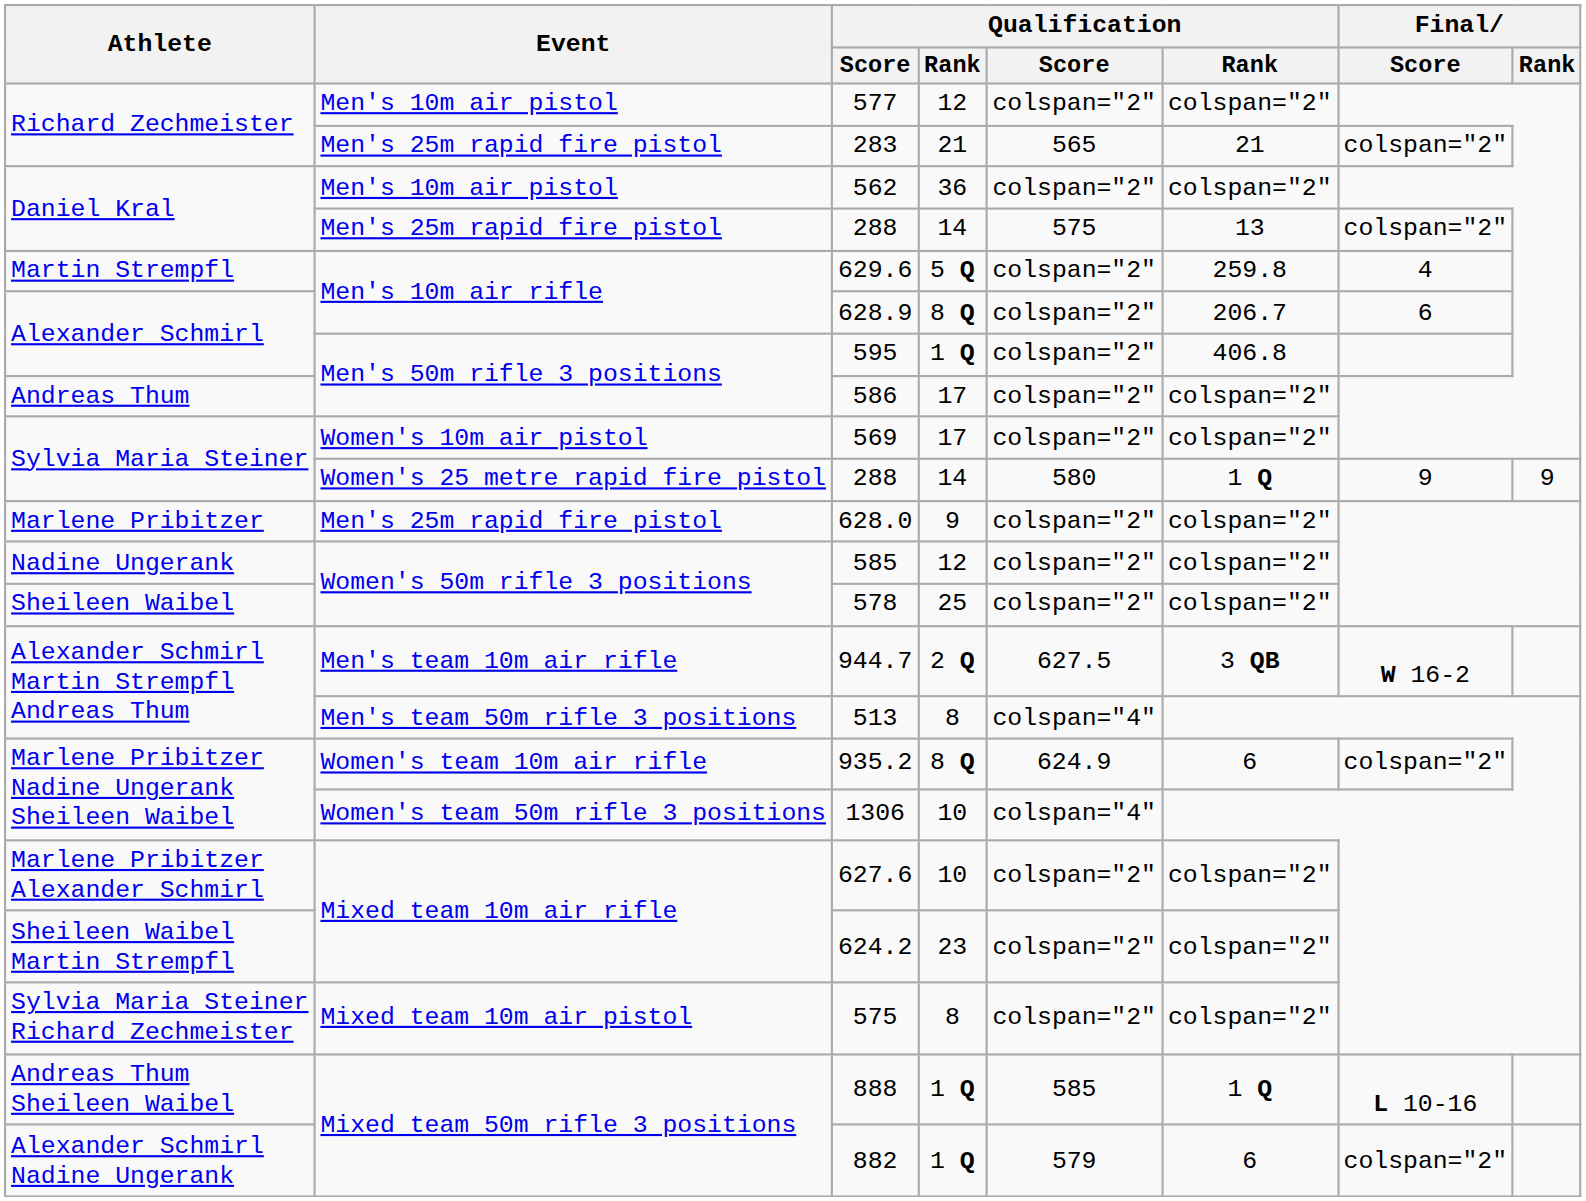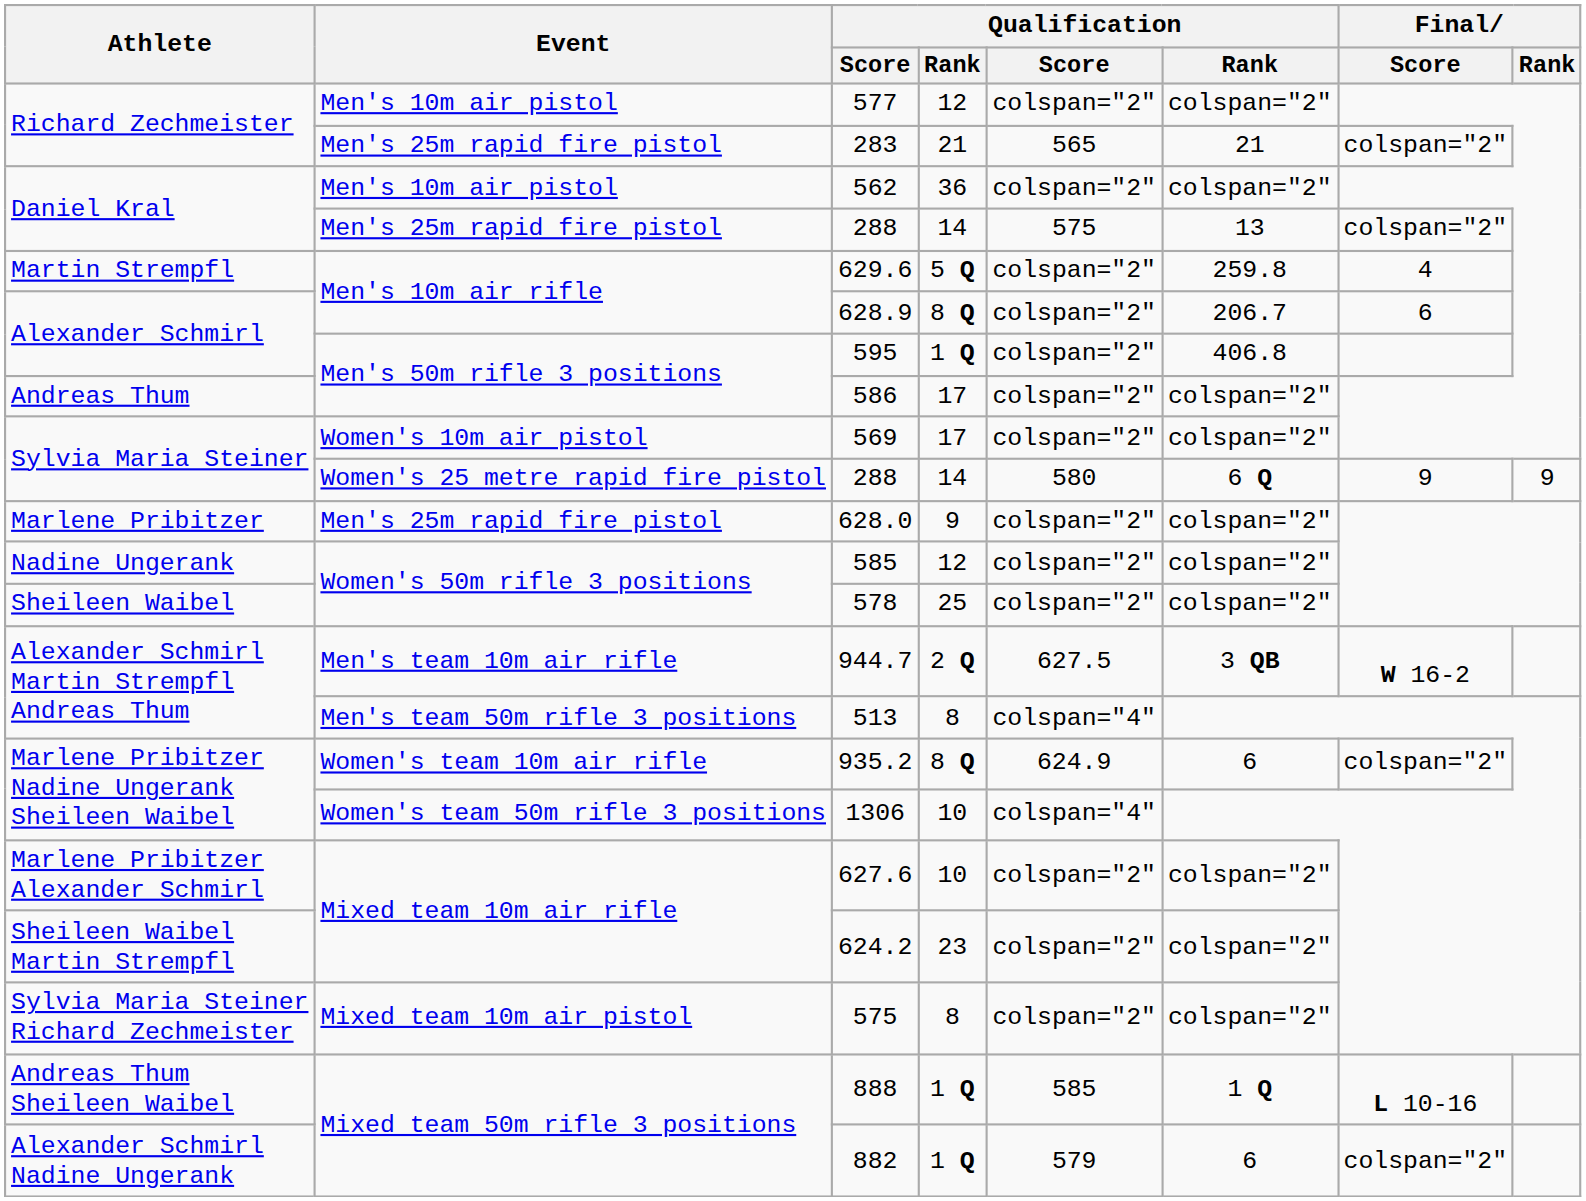Sylvia Maria Steiner / 288 | column 6: 1 Q -> 6 Q
